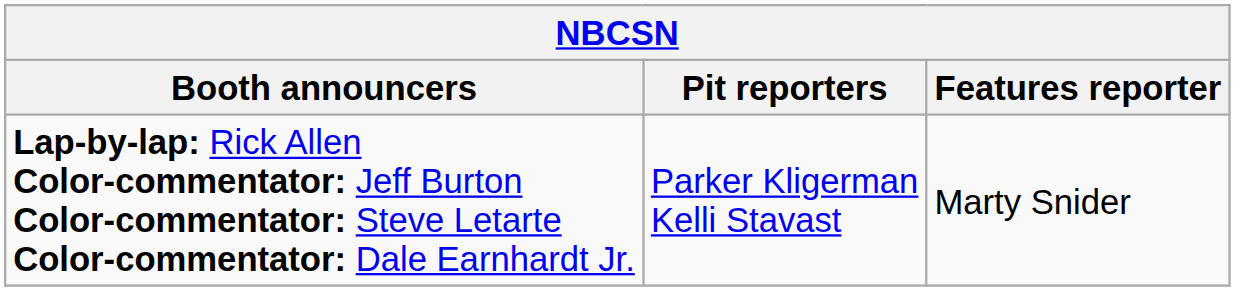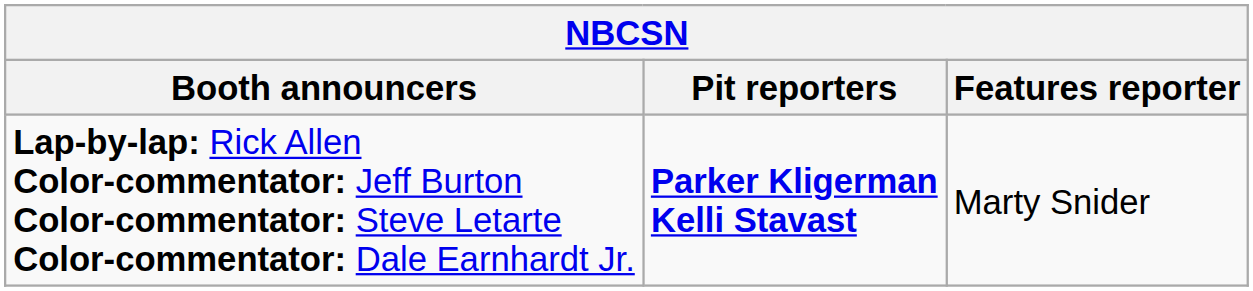row 3 | Pit reporters: normal -> bold
